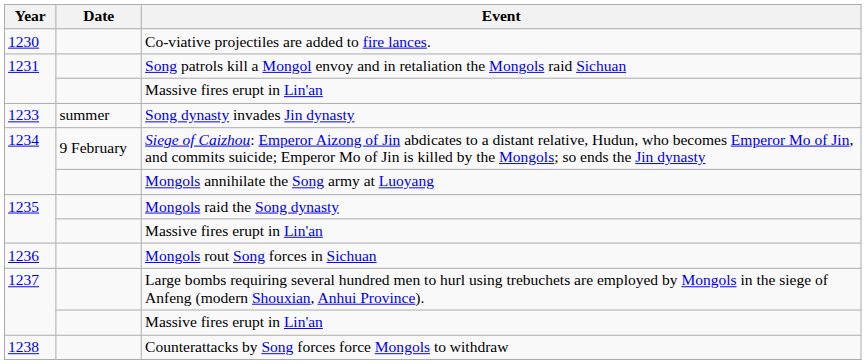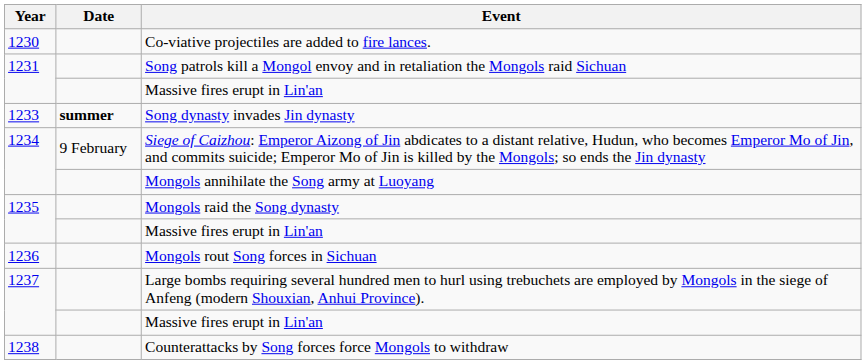Song dynasty invades Jin dynasty | Date: normal -> bold
